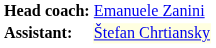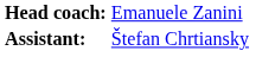Assistant: | column 2: lightyellow background -> no background
